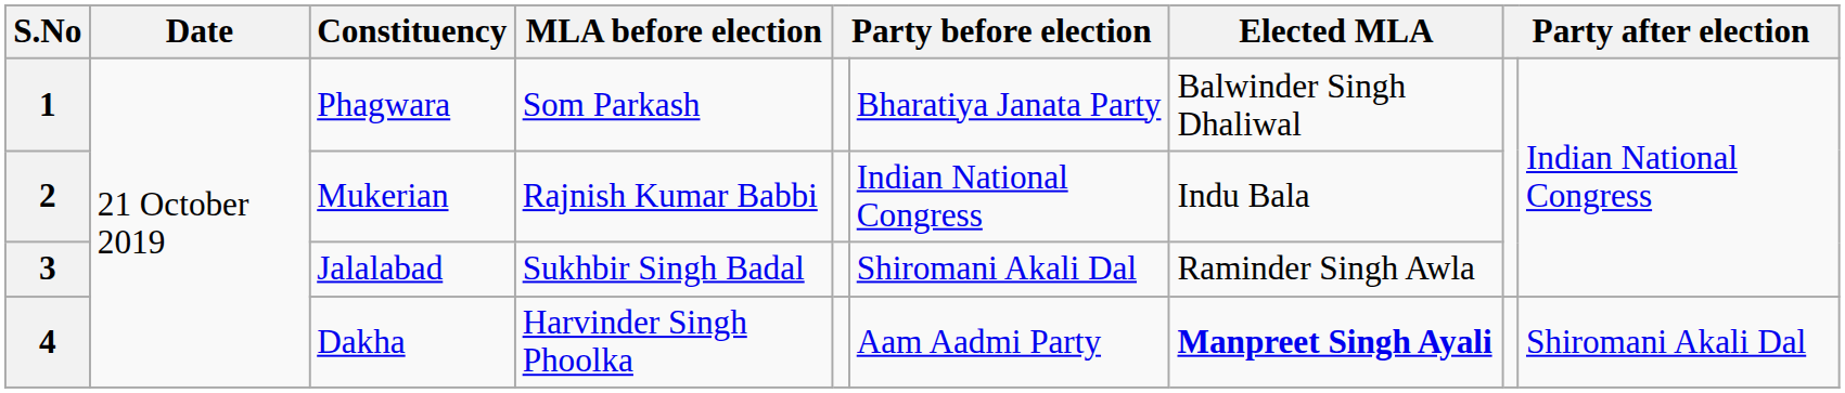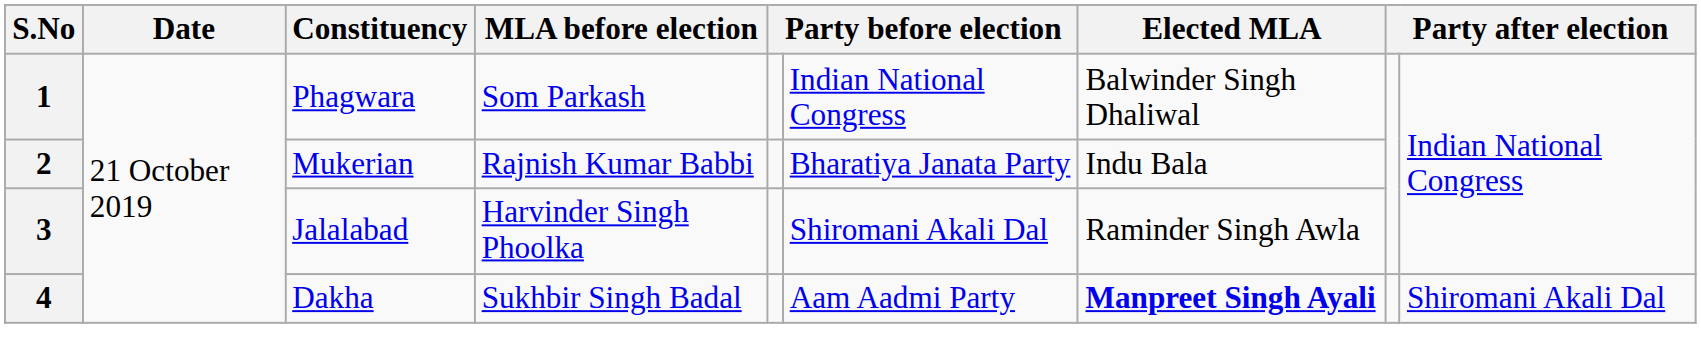1 | column 6: Bharatiya Janata Party -> Indian National Congress
2 | column 6: Indian National Congress -> Bharatiya Janata Party
3 | MLA before election: Sukhbir Singh Badal -> Harvinder Singh Phoolka
4 | MLA before election: Harvinder Singh Phoolka -> Sukhbir Singh Badal
